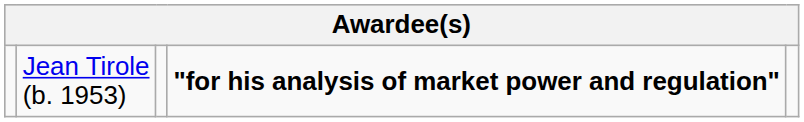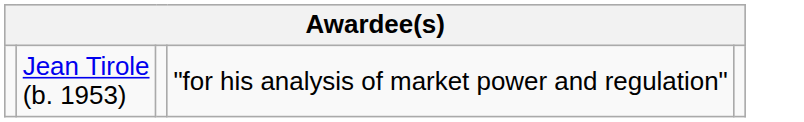Jean Tirole (b. 1953) | column 4: bold -> normal
